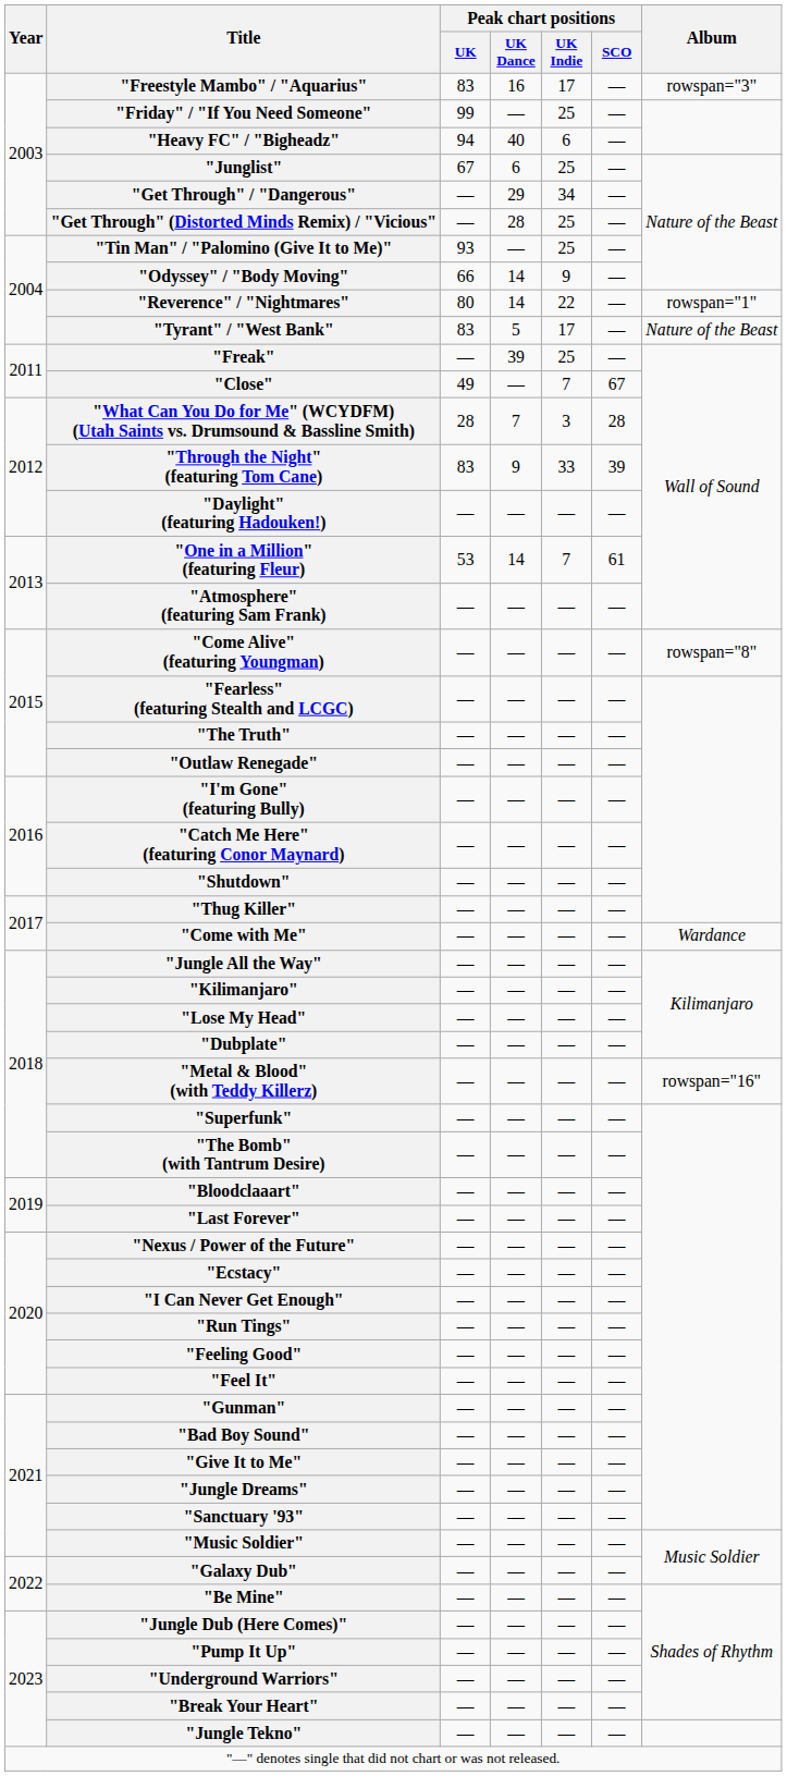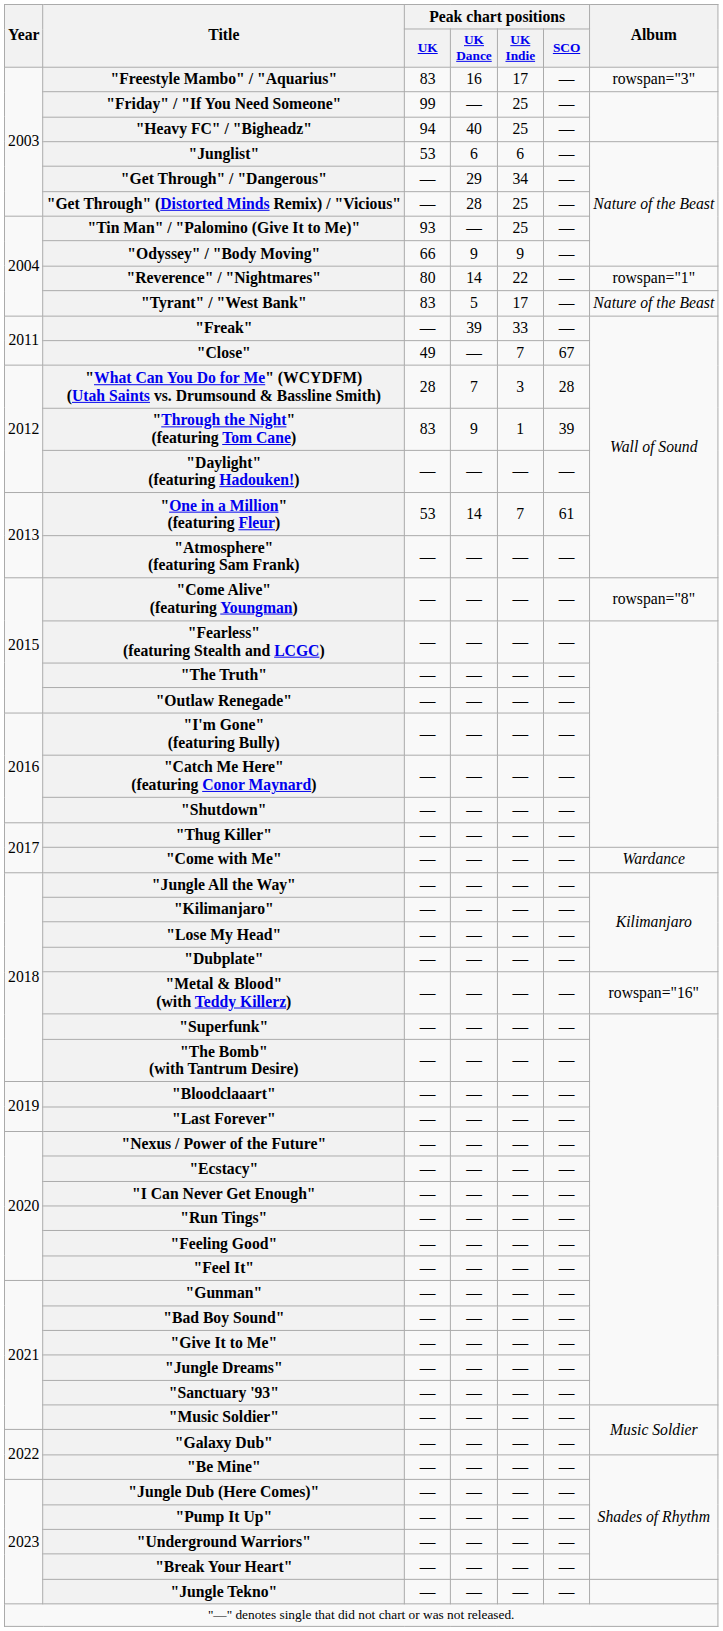"Heavy FC" / "Bigheadz" | Peak chart positions / UK Indie: 6 -> 25
"Junglist" | Peak chart positions / UK: 67 -> 53
"Junglist" | Peak chart positions / UK Indie: 25 -> 6
"Odyssey" / "Body Moving" | Peak chart positions / UK Dance: 14 -> 9
"Freak" | Peak chart positions / UK Indie: 25 -> 33
"Through the Night" (featuring Tom Cane) | Peak chart positions / UK Indie: 33 -> 1
